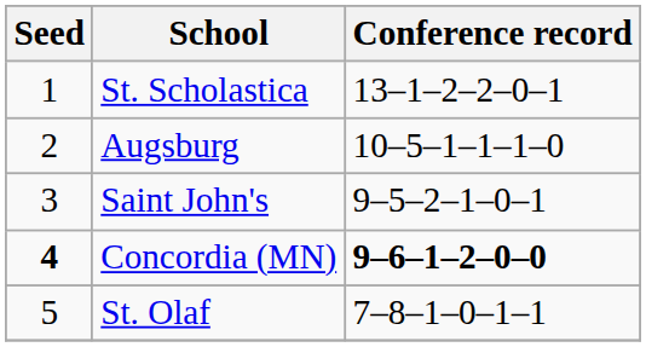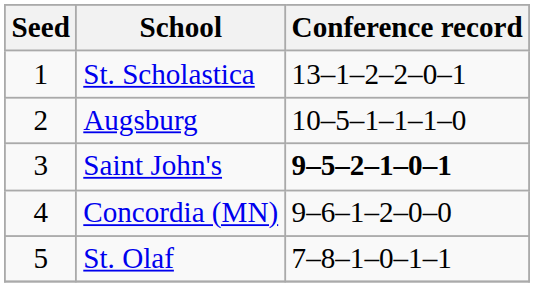Saint John's | Conference record: normal -> bold
Concordia (MN) | Seed: bold -> normal
Concordia (MN) | Conference record: bold -> normal
